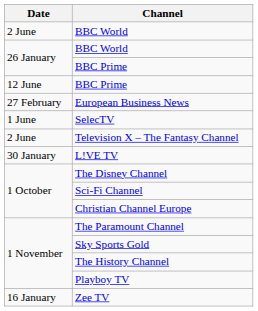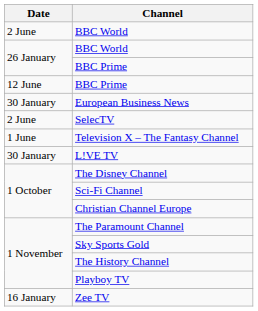row 6 | Date: 27 February -> 30 January
row 7 | Date: 1 June -> 2 June
row 8 | Date: 2 June -> 1 June
